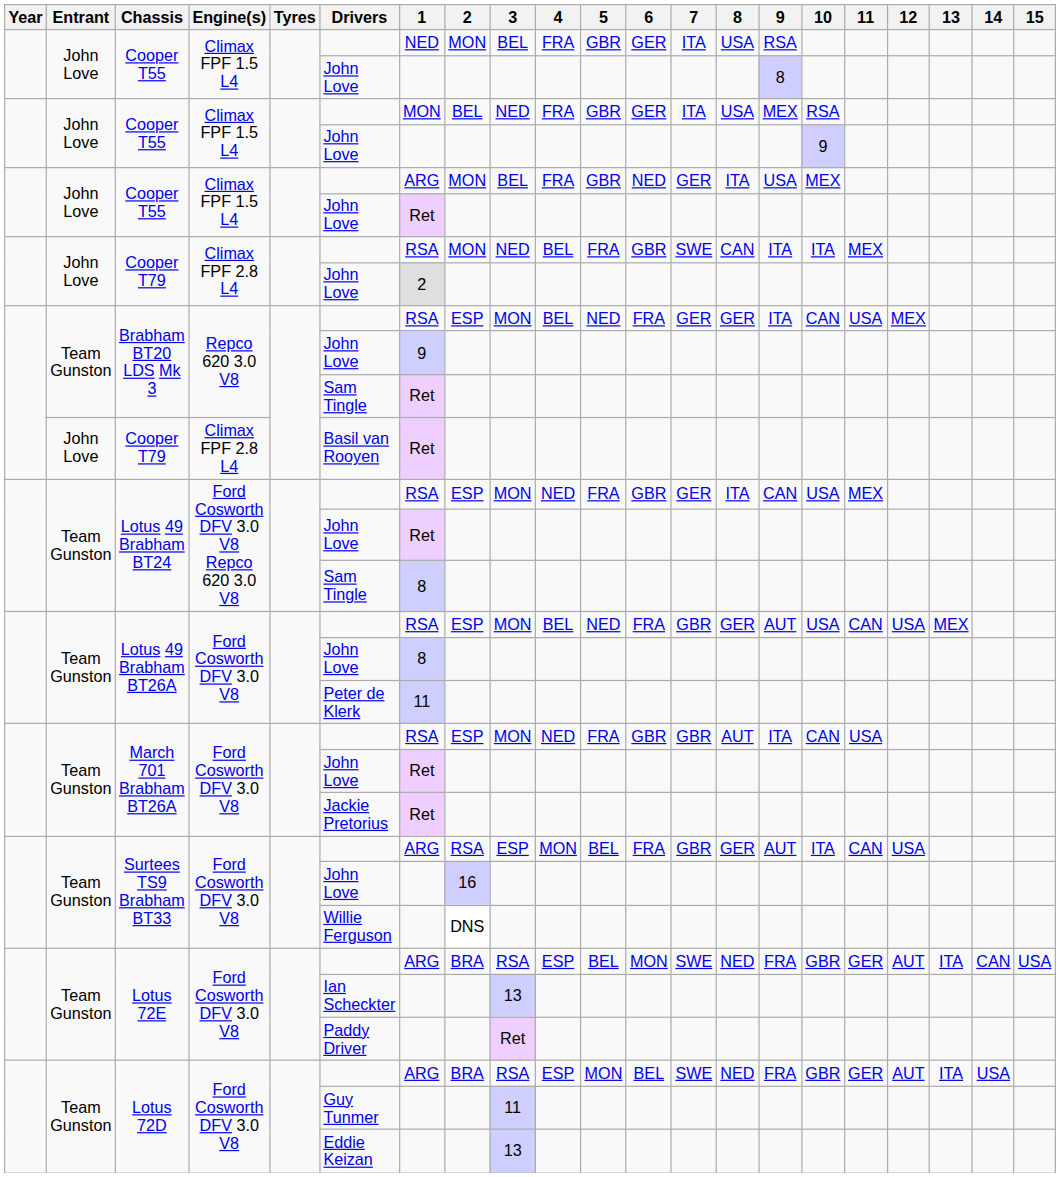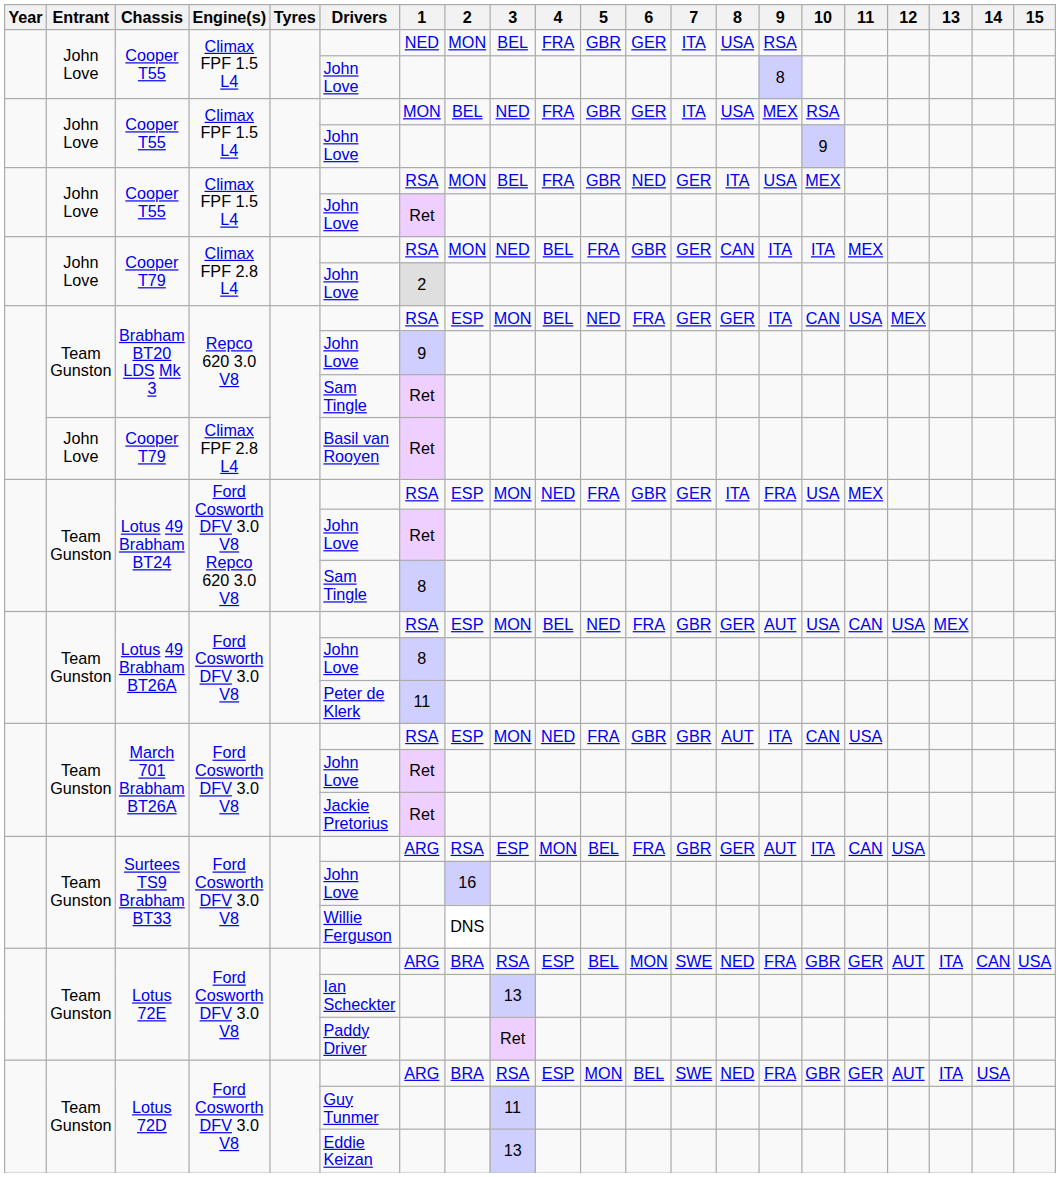row 6 | 1: ARG -> RSA
row 8 | 7: SWE -> GER
row 14 | 9: CAN -> FRA
